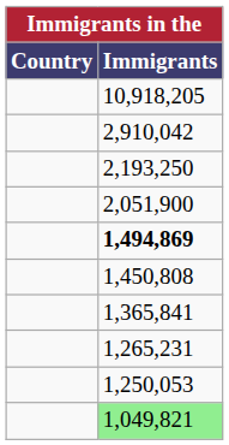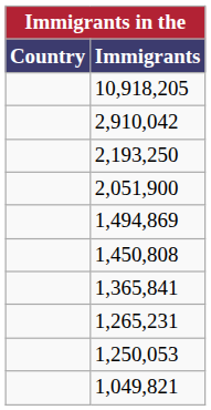1,494,869 | Immigrants: bold -> normal
1,049,821 | Immigrants: lightgreen background -> no background
